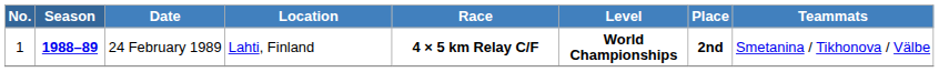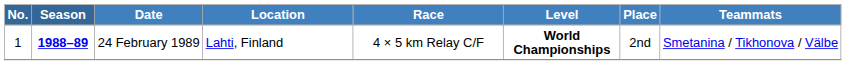24 February 1989 | Race: bold -> normal
24 February 1989 | Place: bold -> normal
